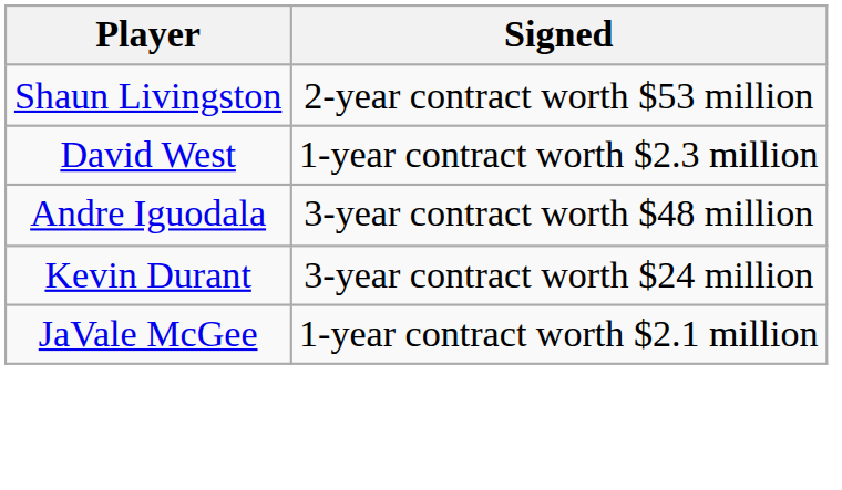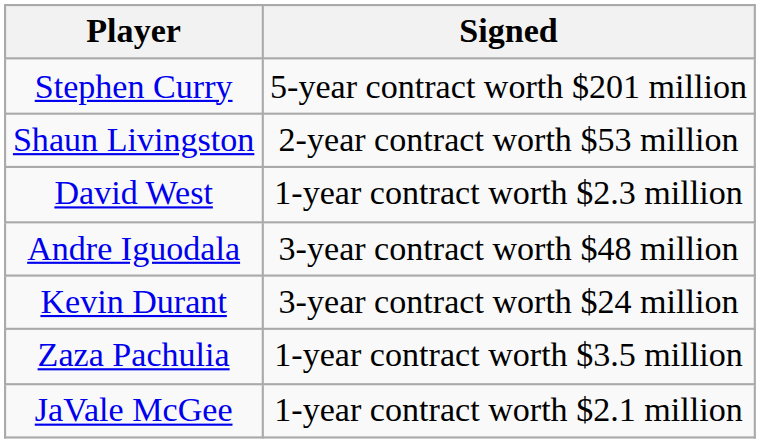+ row: Stephen Curry | 5-year contract worth $201 million
+ row: Zaza Pachulia | 1-year contract worth $3.5 million
